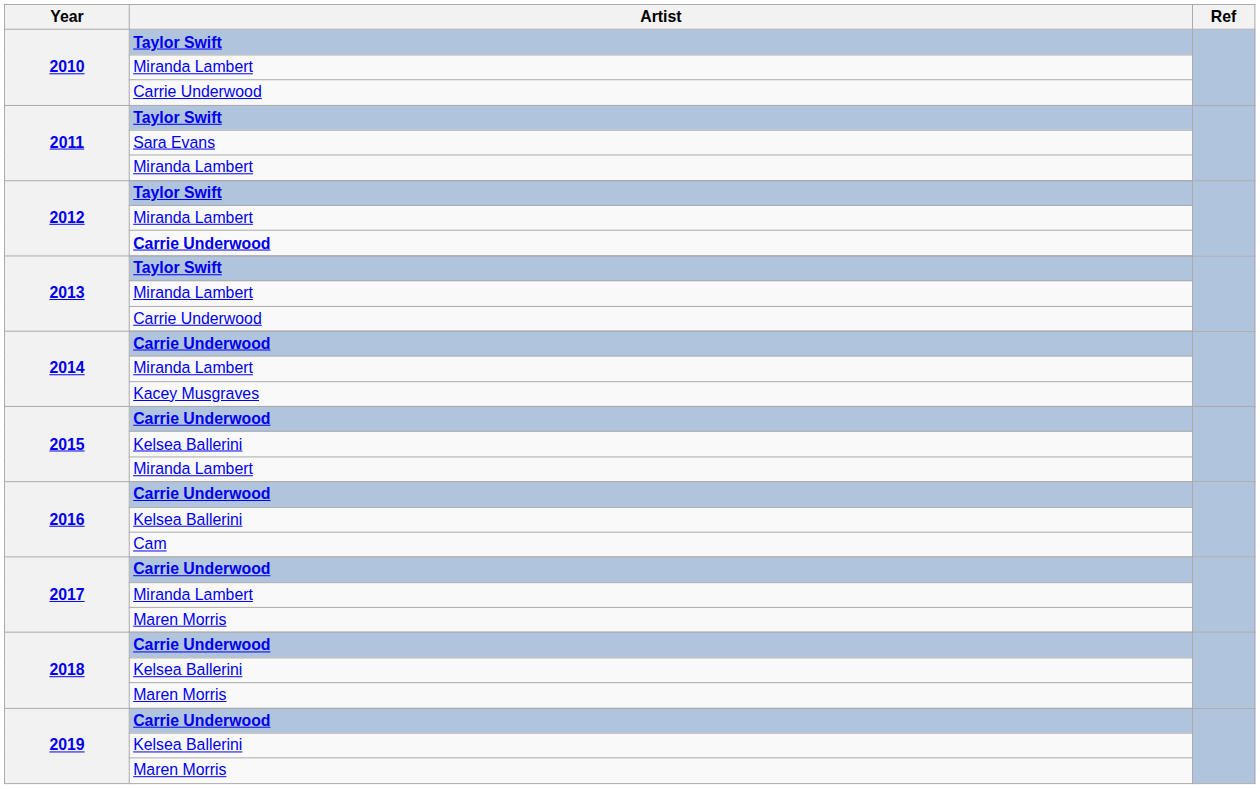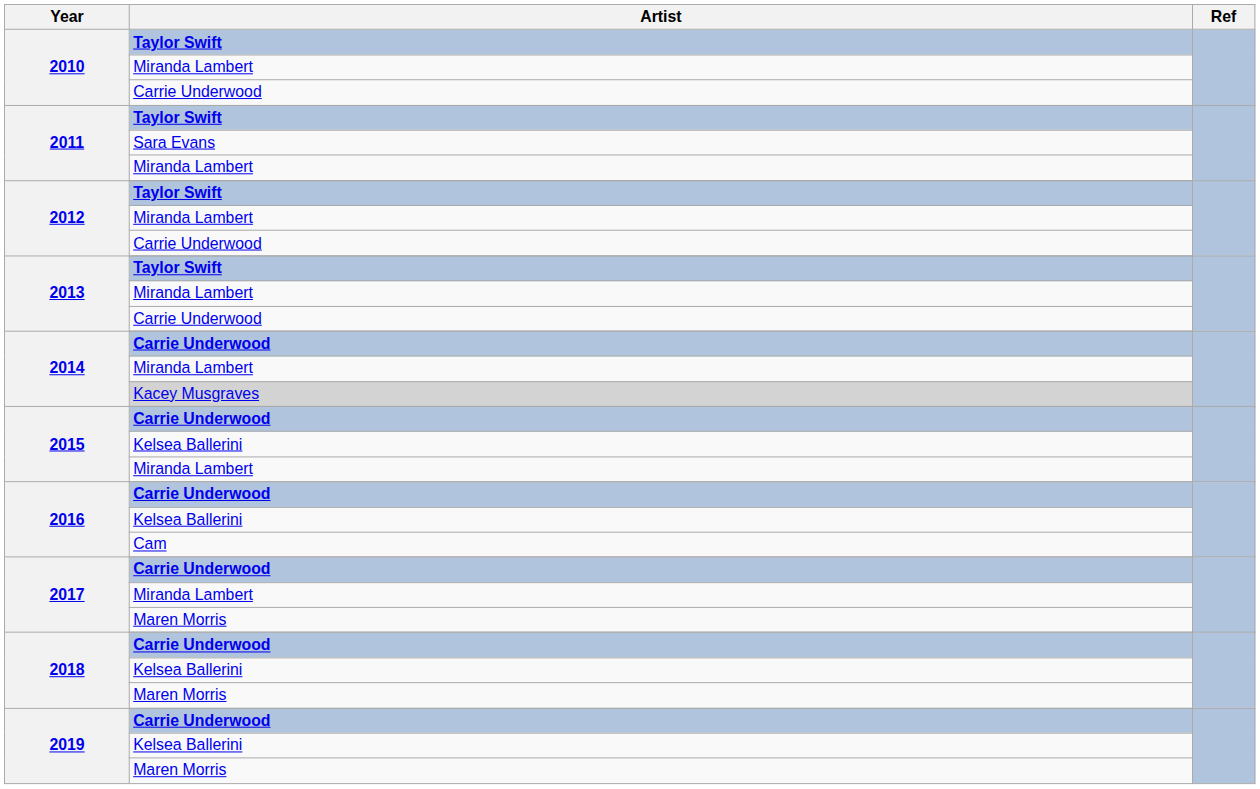2012 / Carrie Underwood | Artist: bold -> normal
2014 / Kacey Musgraves | Artist: no background -> lightgrey background
